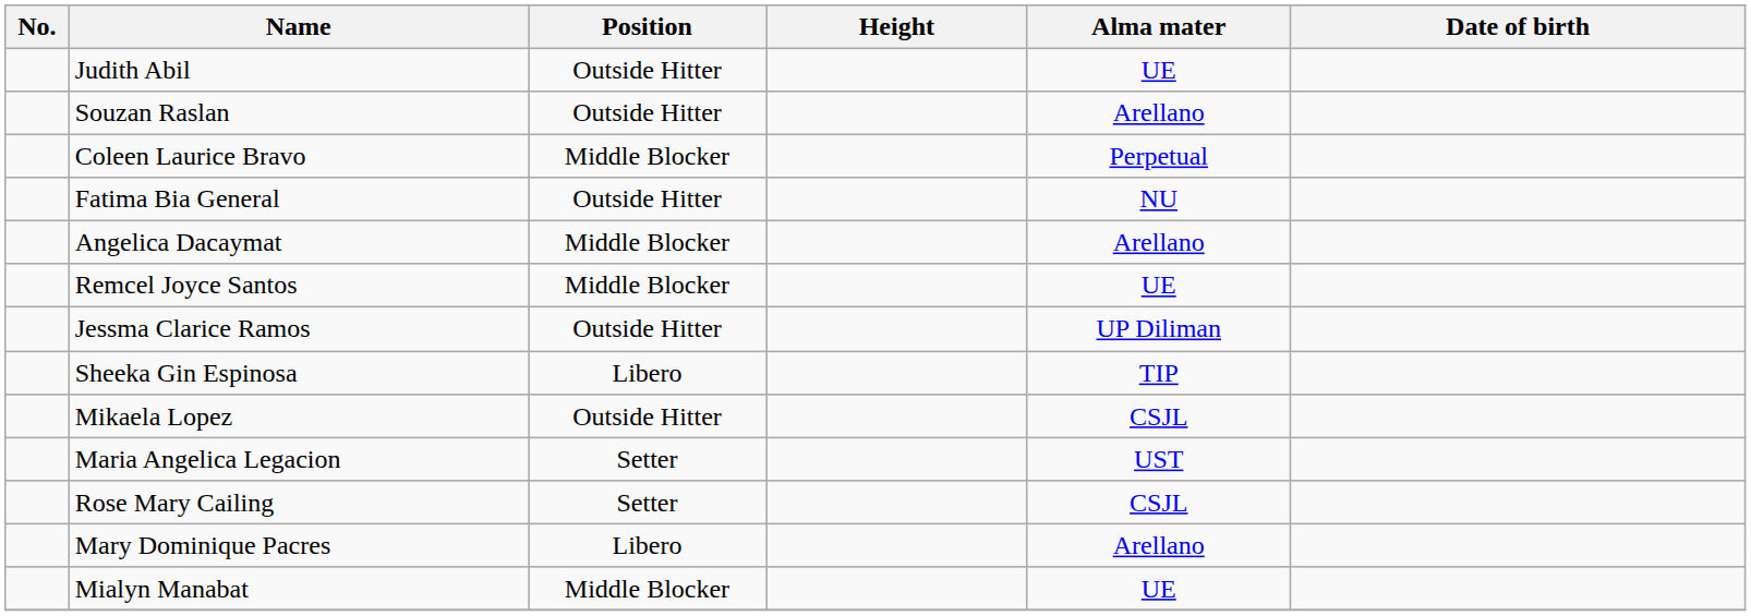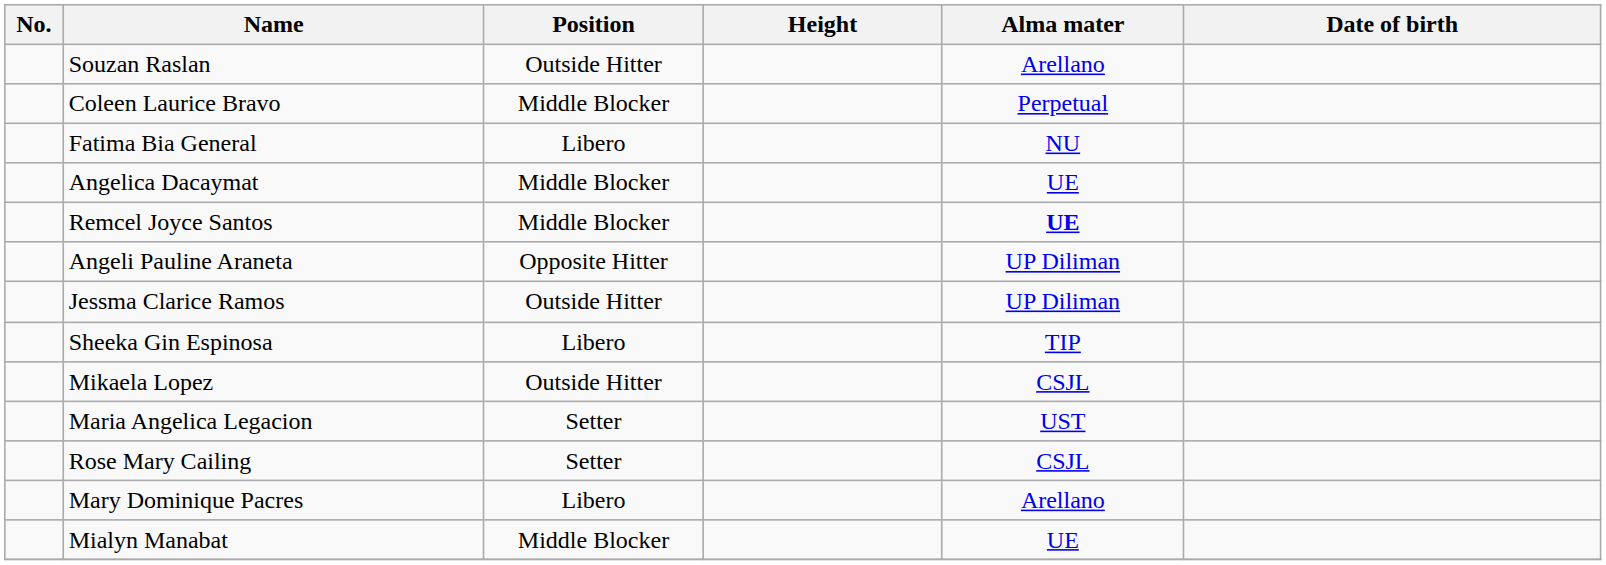- row: Judith Abil | Outside Hitter | UE
Fatima Bia General | Position: Outside Hitter -> Libero
Angelica Dacaymat | Alma mater: Arellano -> UE
Remcel Joyce Santos | Alma mater: normal -> bold
+ row: Angeli Pauline Araneta | Opposite Hitter | UP Diliman
